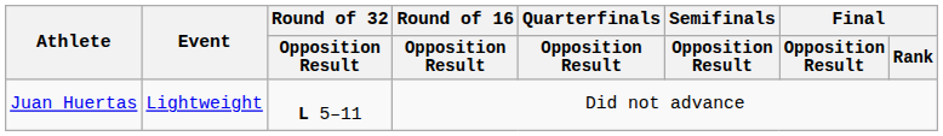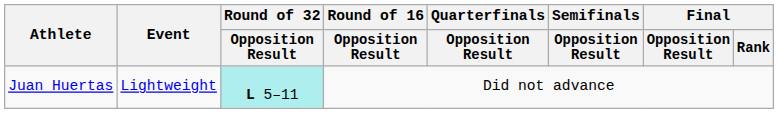Juan Huertas | Round of 32 / Opposition Result: no background -> paleturquoise background
